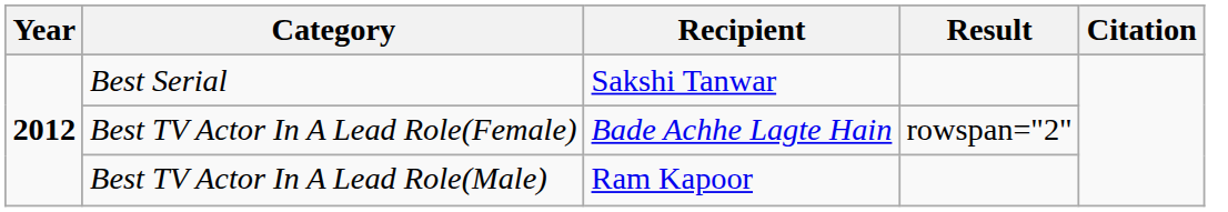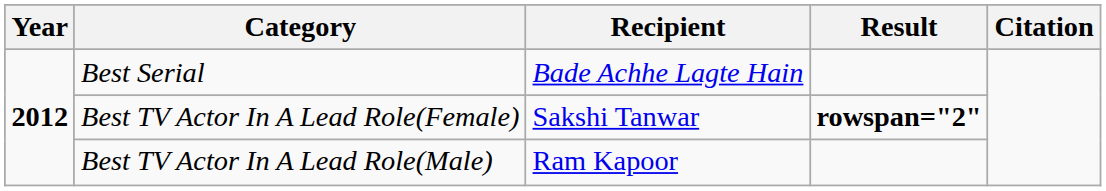Best Serial | Recipient: Sakshi Tanwar -> Bade Achhe Lagte Hain
Best TV Actor In A Lead Role(Female) | Recipient: Bade Achhe Lagte Hain -> Sakshi Tanwar
Best TV Actor In A Lead Role(Female) | Result: normal -> bold
